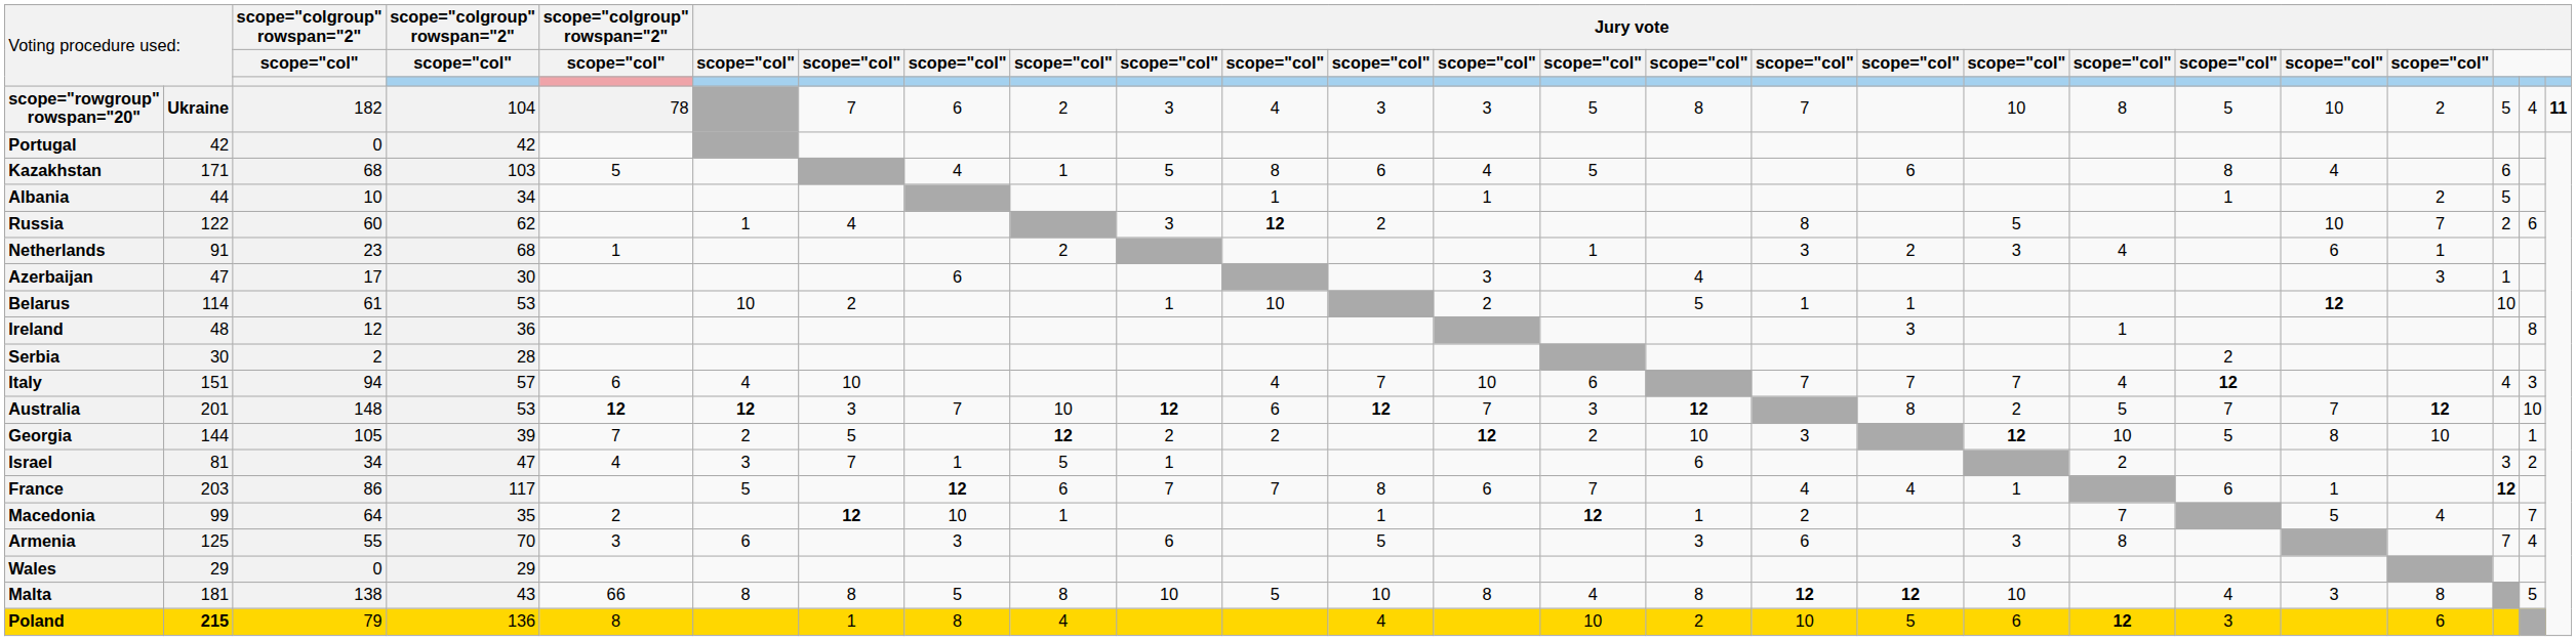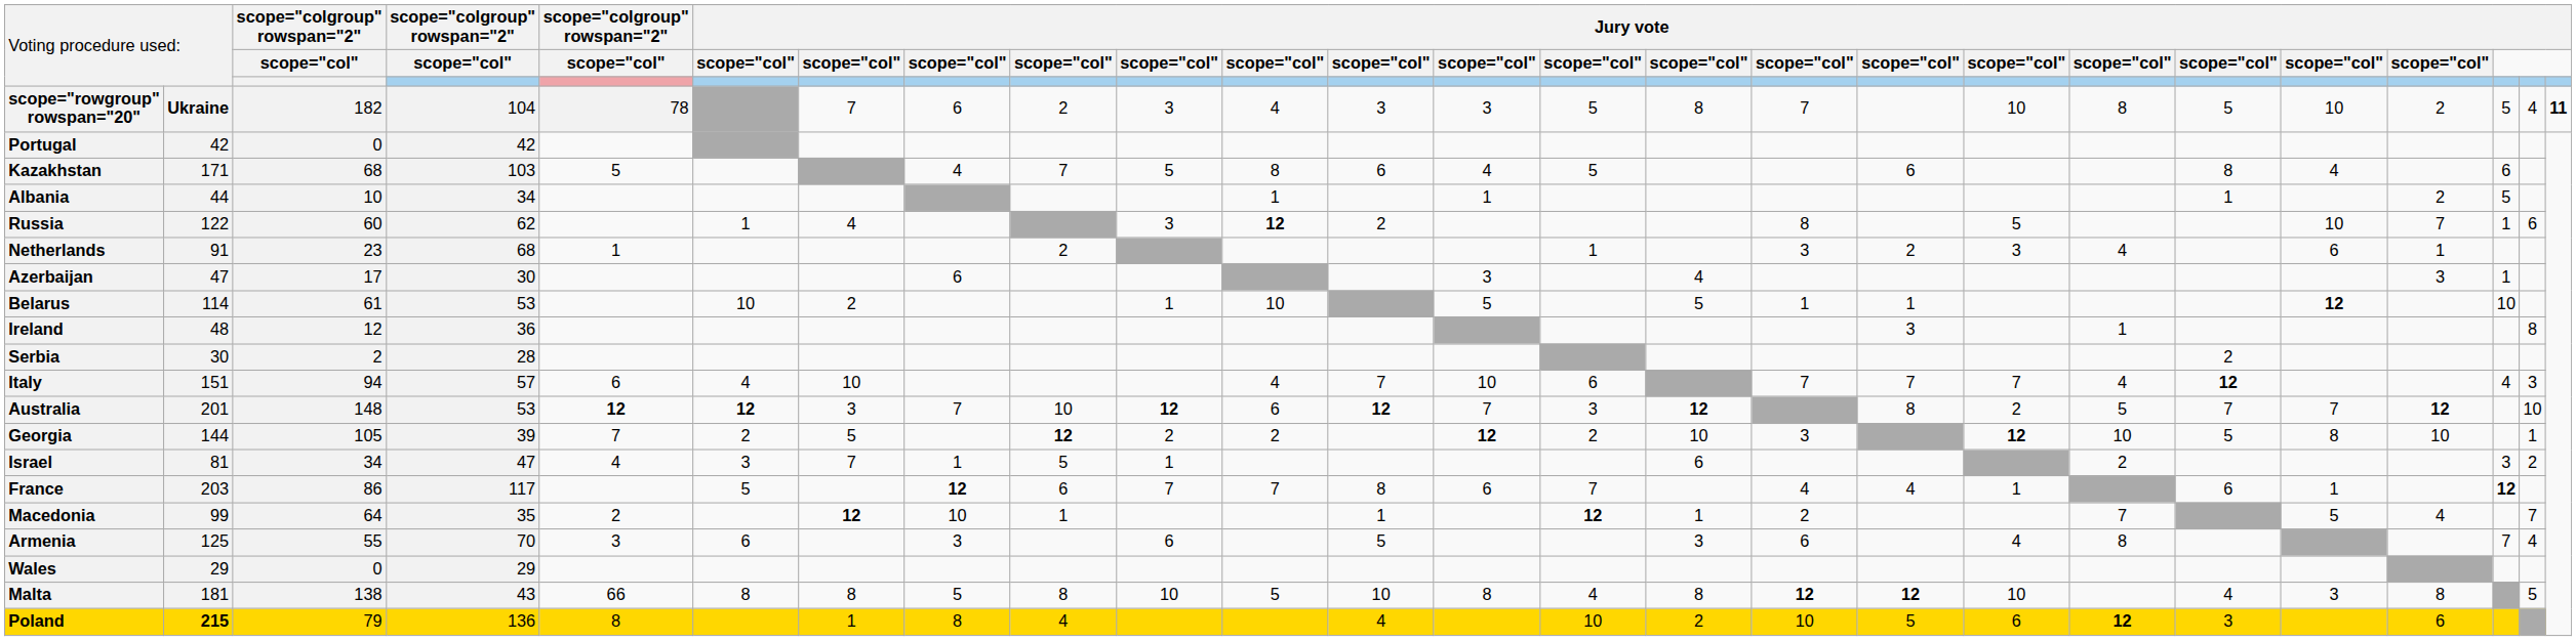Kazakhstan | column 9: 1 -> 7
Russia | column 23: 2 -> 1
Belarus | column 13: 2 -> 5
Armenia | column 18: 3 -> 4
